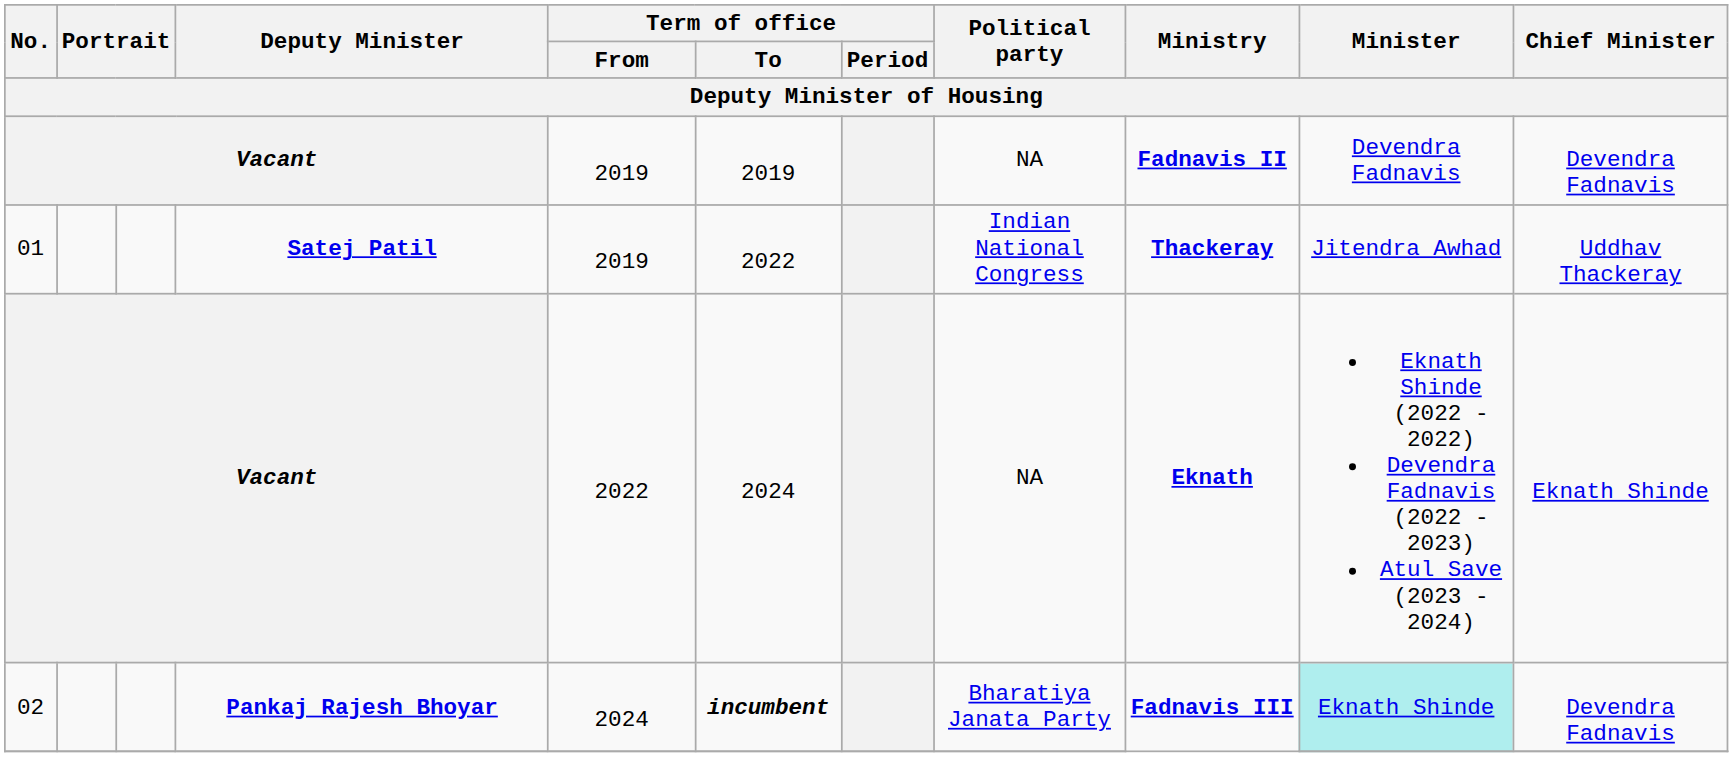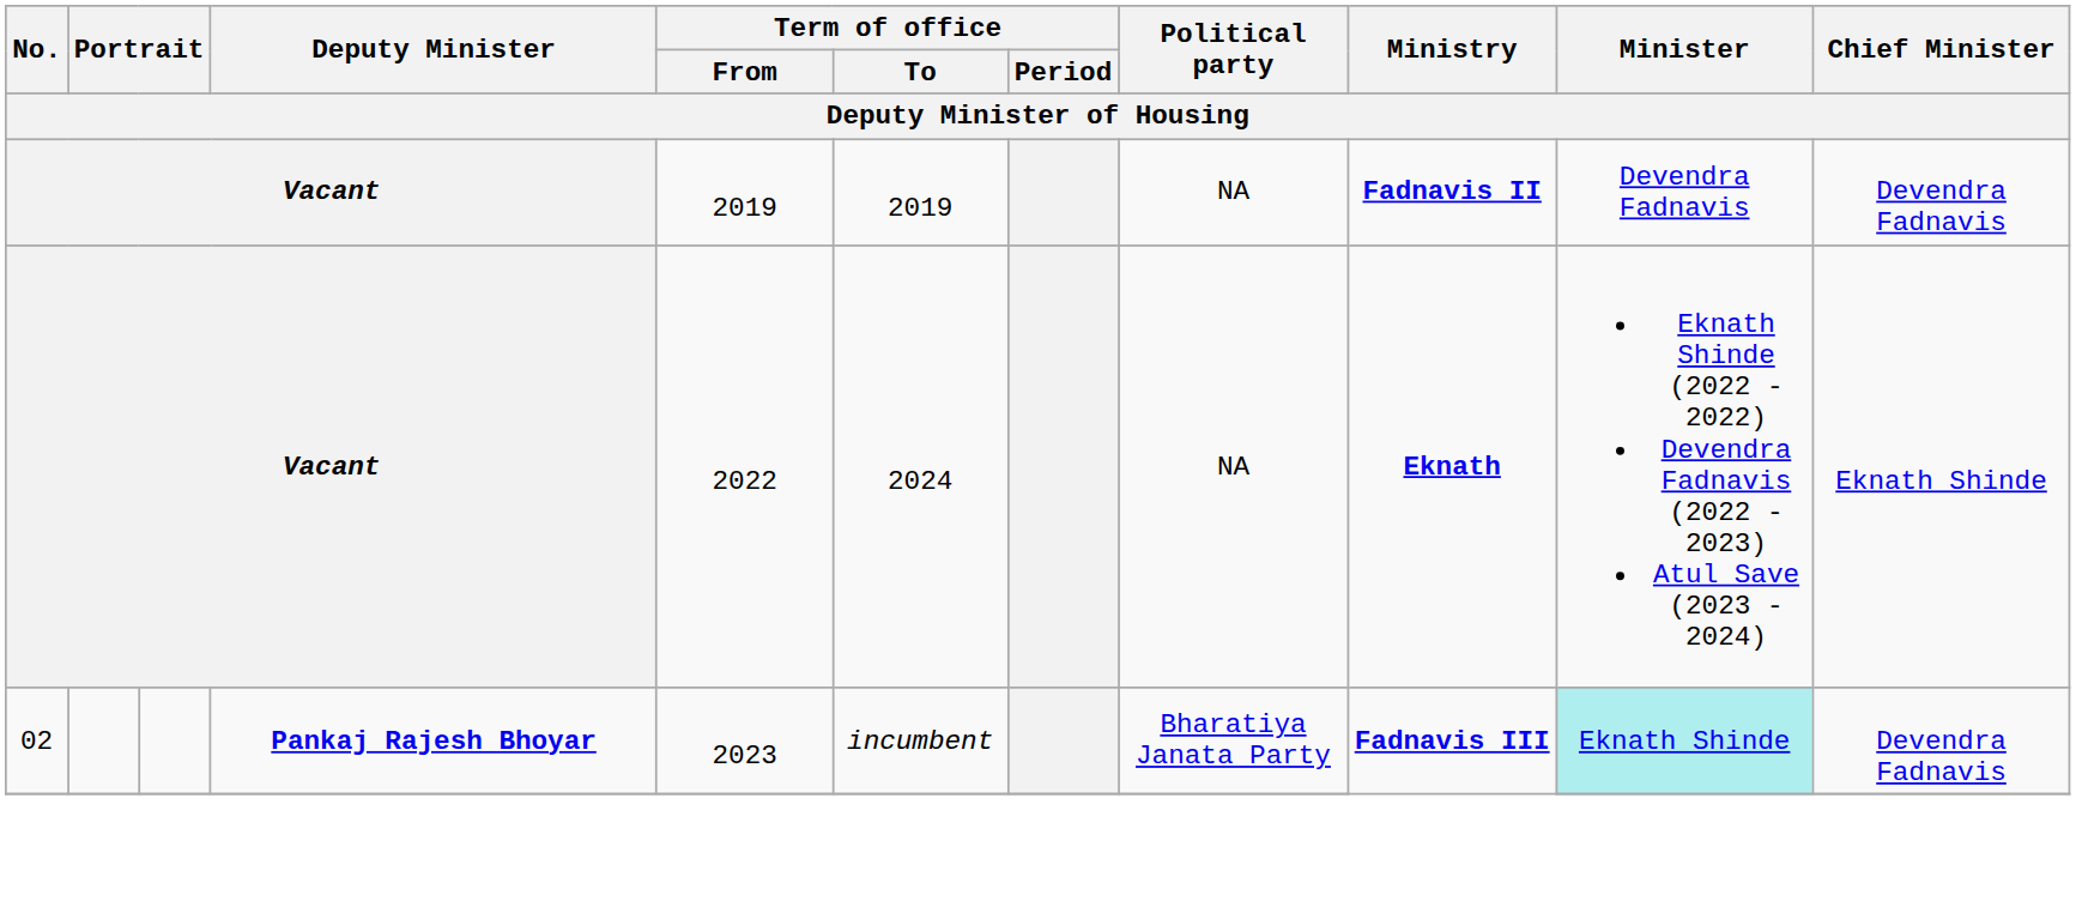- row: 01 | Satej Patil | 2019 | 2022 | Indian National Congress | Thackeray | Jitendra Awhad | Uddhav Thackeray
02 | Term of office / From: 2024 -> 2023
02 | Term of office / To: bold -> normal
